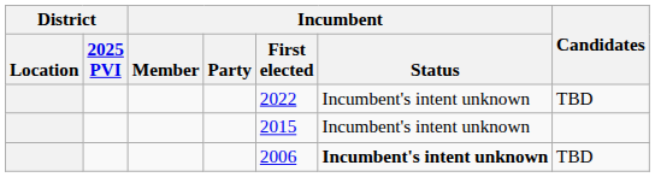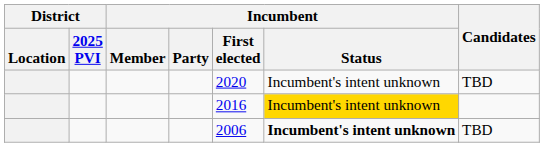row 3 | Incumbent / First elected: 2022 -> 2020
row 4 | Incumbent / First elected: 2015 -> 2016
row 4 | Incumbent / Status: no background -> gold background
